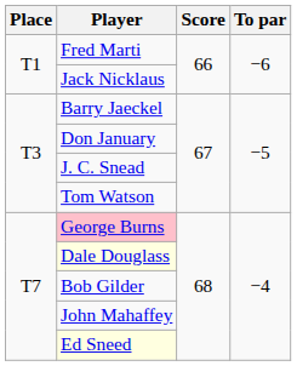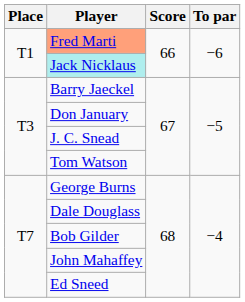Fred Marti | Player: no background -> lightsalmon background
Jack Nicklaus | Player: no background -> paleturquoise background
George Burns | Player: pink background -> no background
Dale Douglass | Player: lightyellow background -> no background
Ed Sneed | Player: lightyellow background -> no background
